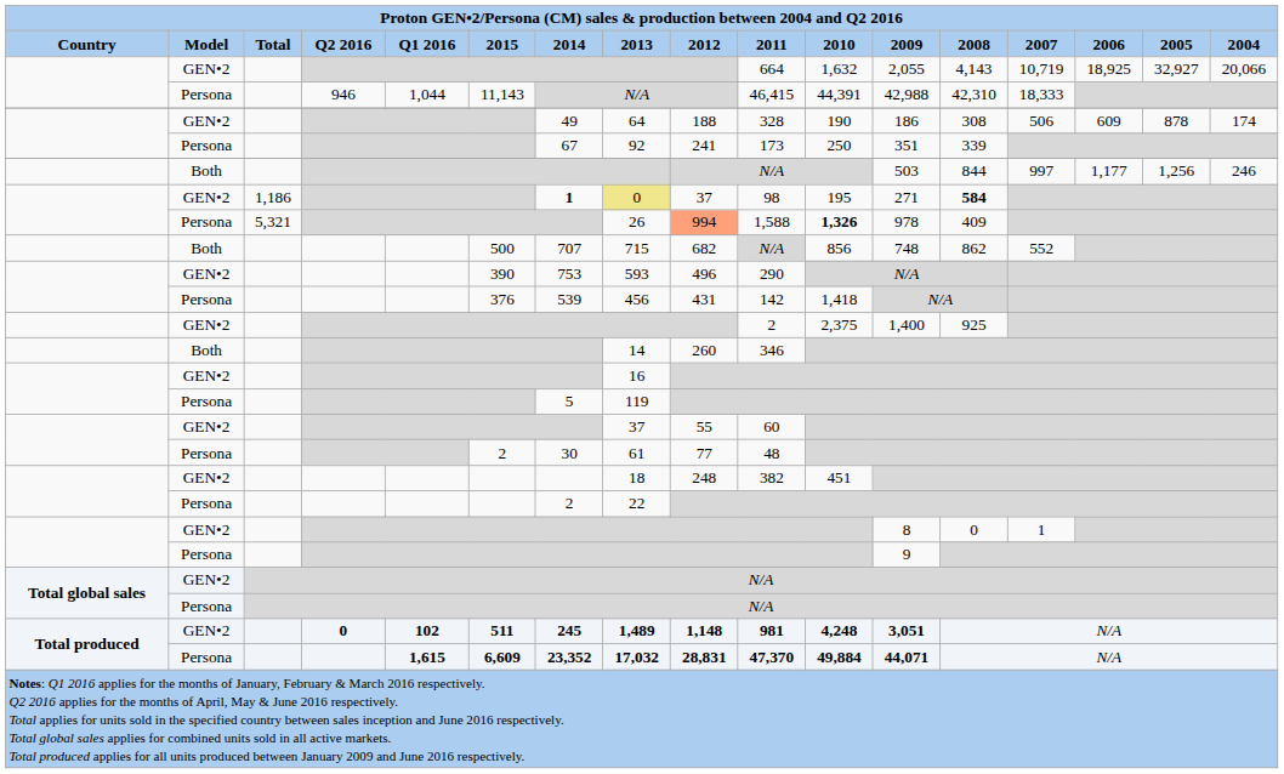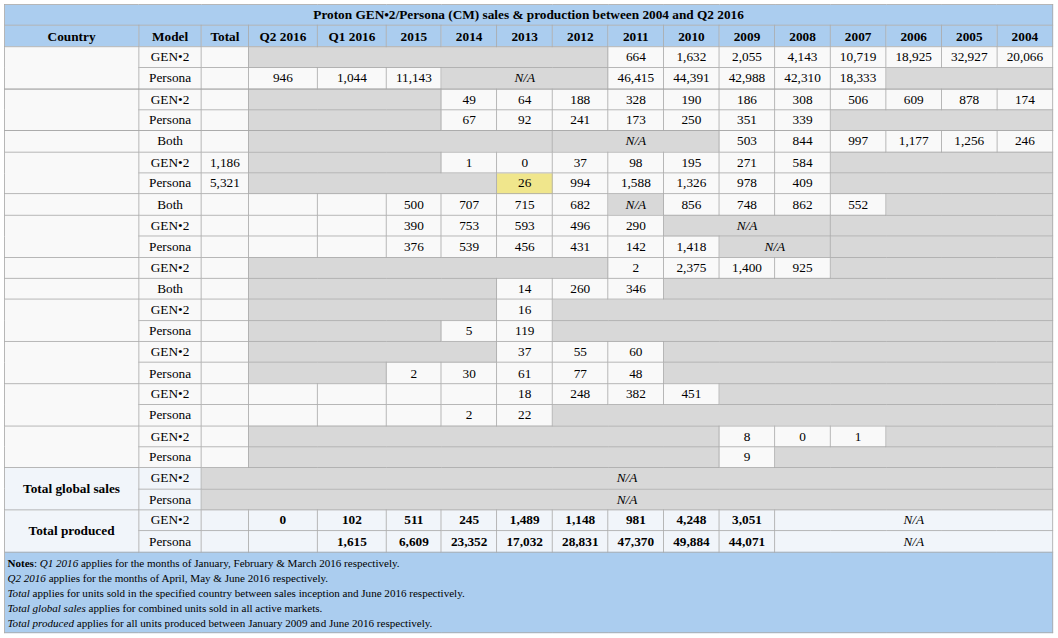1,186 | 2014: bold -> normal
1,186 | 2013: khaki background -> no background
1,186 | 2008: bold -> normal
5,321 | 2013: no background -> khaki background
5,321 | 2012: lightsalmon background -> no background
5,321 | 2010: bold -> normal
